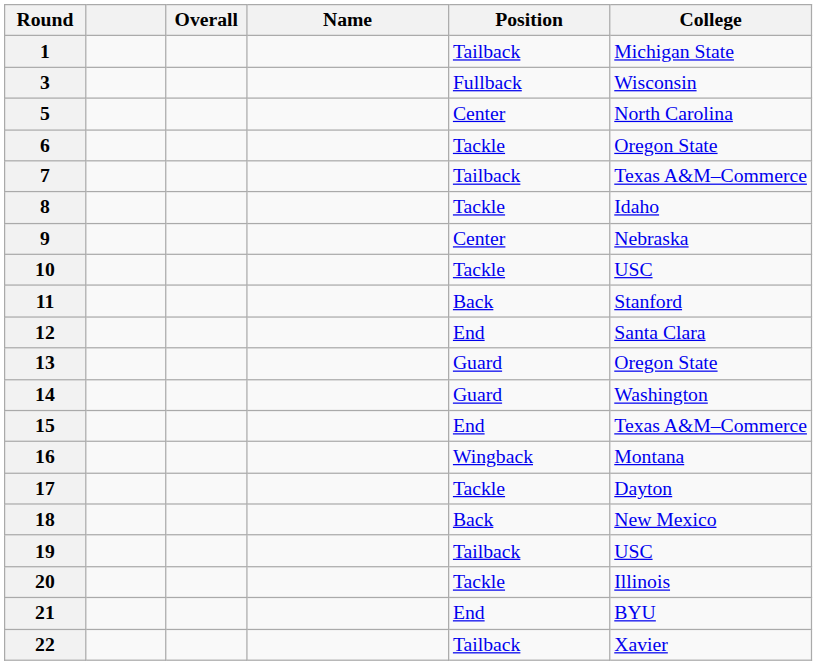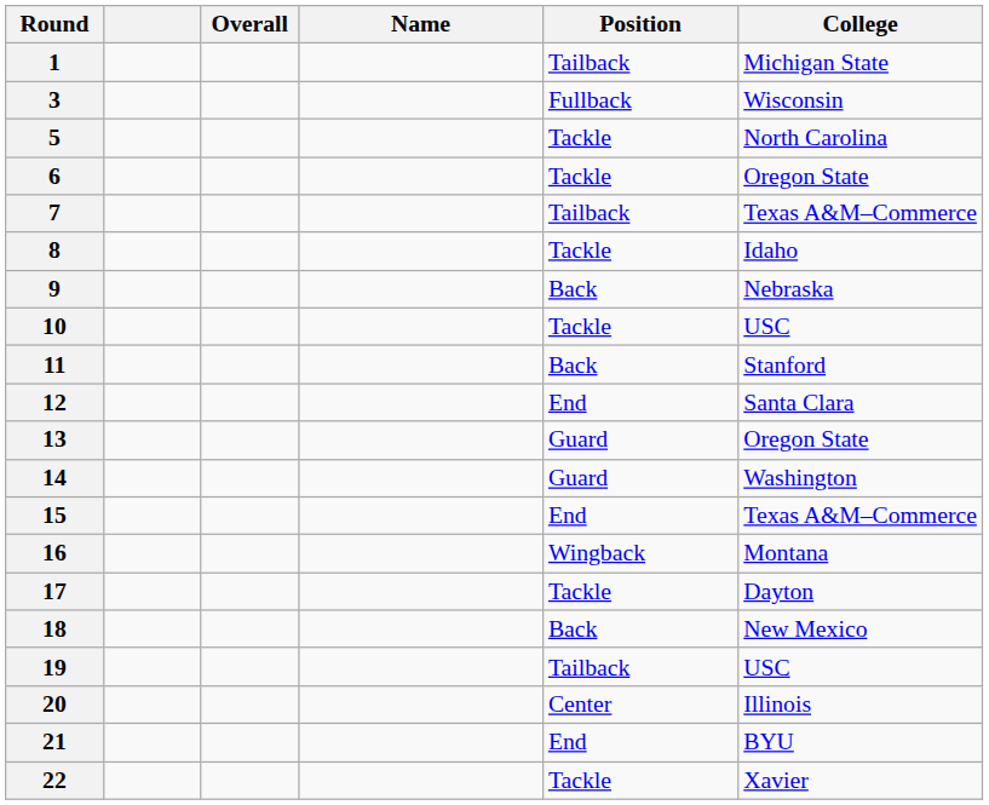5 | Position: Center -> Tackle
9 | Position: Center -> Back
20 | Position: Tackle -> Center
22 | Position: Tailback -> Tackle
